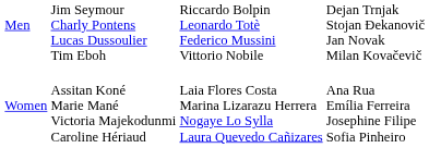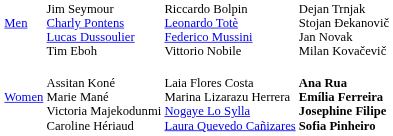Women | column 4: normal -> bold
